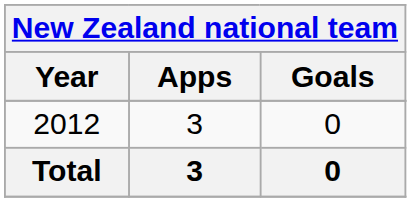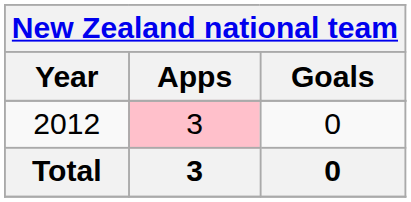2012 | Apps: no background -> pink background
